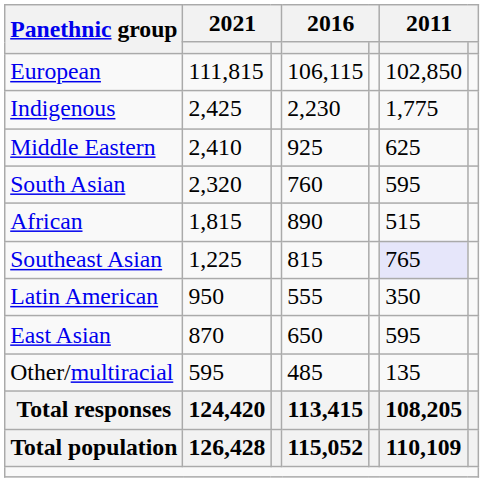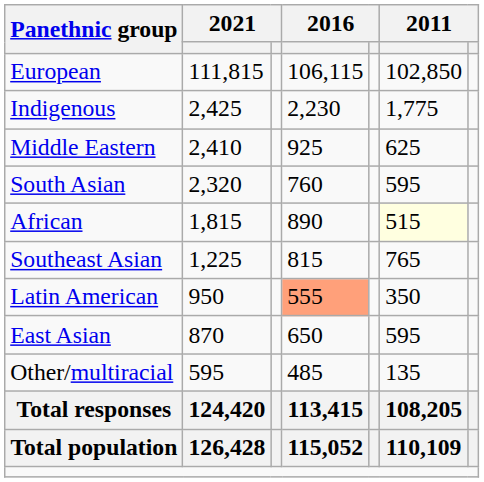African | column 6: no background -> lightyellow background
Southeast Asian | column 6: lavender background -> no background
Latin American | column 4: no background -> lightsalmon background
